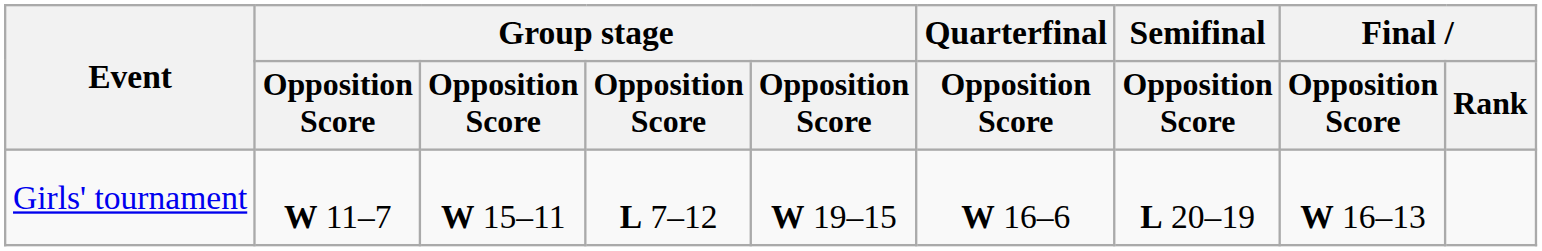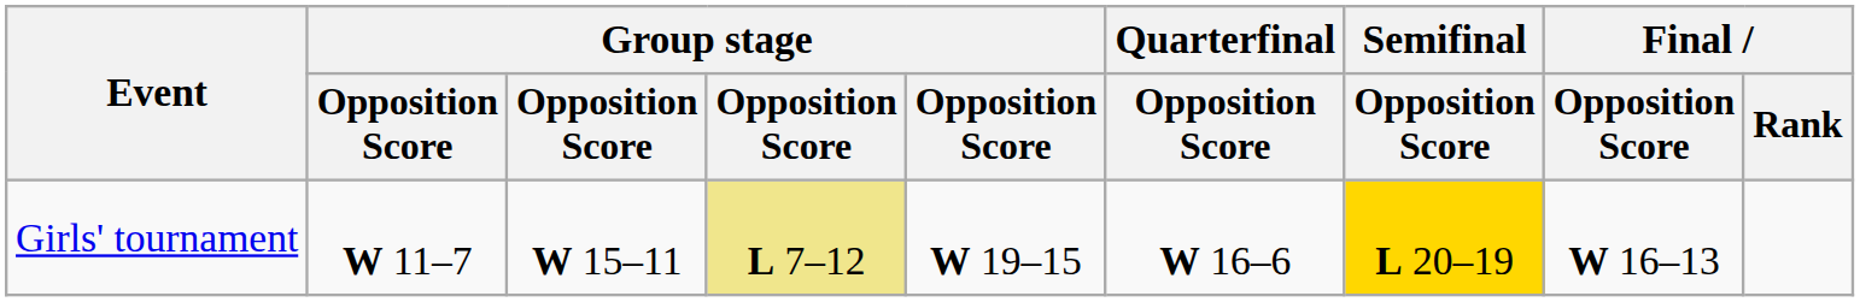Girls' tournament | column 4: no background -> khaki background
Girls' tournament | Semifinal / Opposition Score: no background -> gold background
